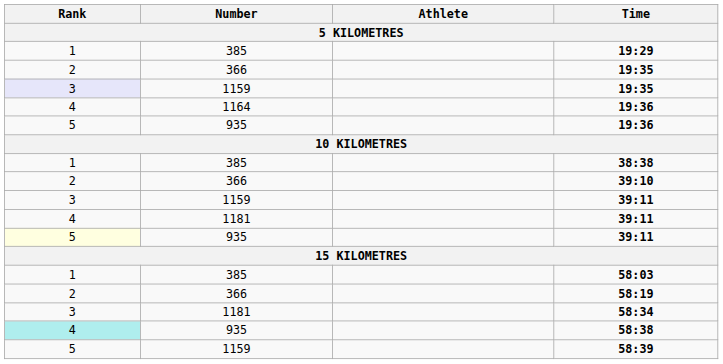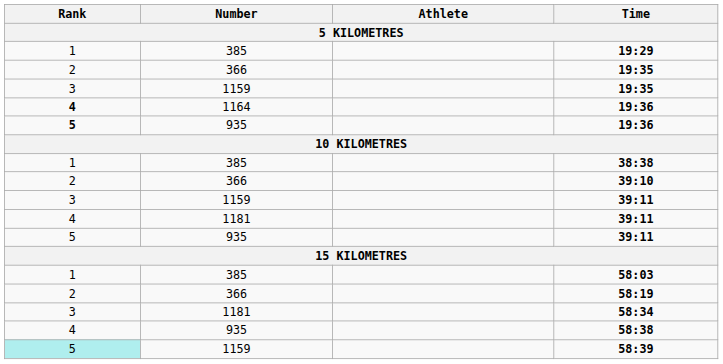1159 / 19:35 | Rank: lavender background -> no background
1164 / 19:36 | Rank: normal -> bold
935 / 19:36 | Rank: normal -> bold
935 / 39:11 | Rank: lightyellow background -> no background
58:38 | Rank: paleturquoise background -> no background
58:39 | Rank: no background -> paleturquoise background
